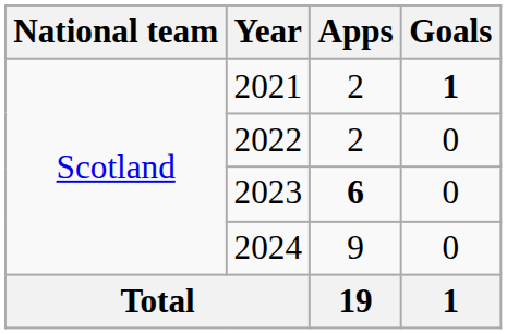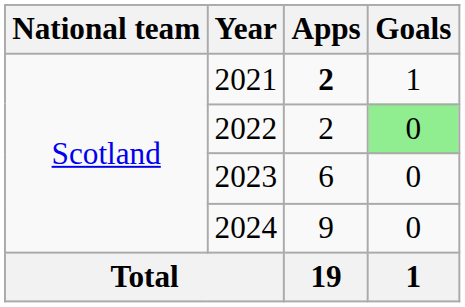2021 | Apps: normal -> bold
2021 | Goals: bold -> normal
2022 | Goals: no background -> lightgreen background
2023 | Apps: bold -> normal
